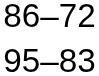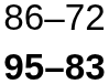95–83 | column 1: normal -> bold
